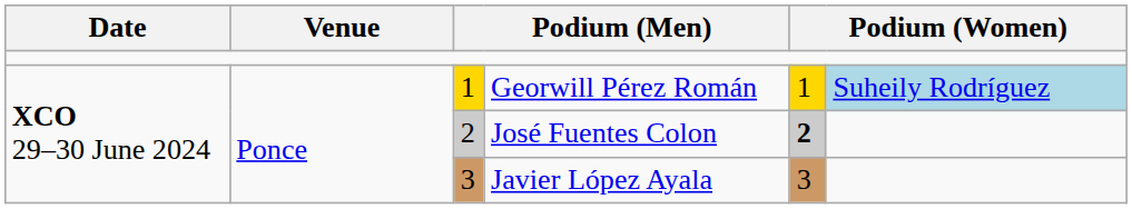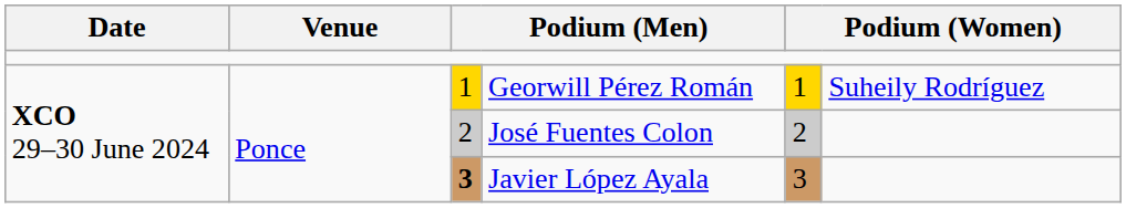Georwill Pérez Román | column 6: lightblue background -> no background
José Fuentes Colon | column 5: bold -> normal
Javier López Ayala | column 3: normal -> bold
